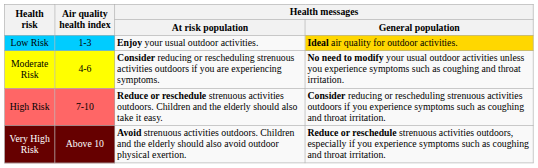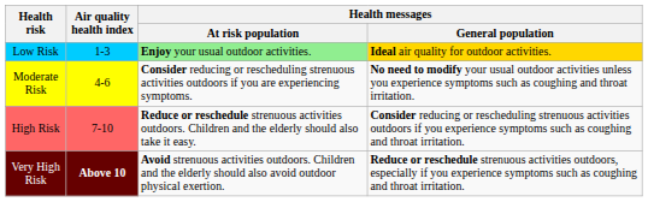Low Risk | Health messages / At risk population: no background -> lightgreen background
Very High Risk | Air quality health index: normal -> bold
